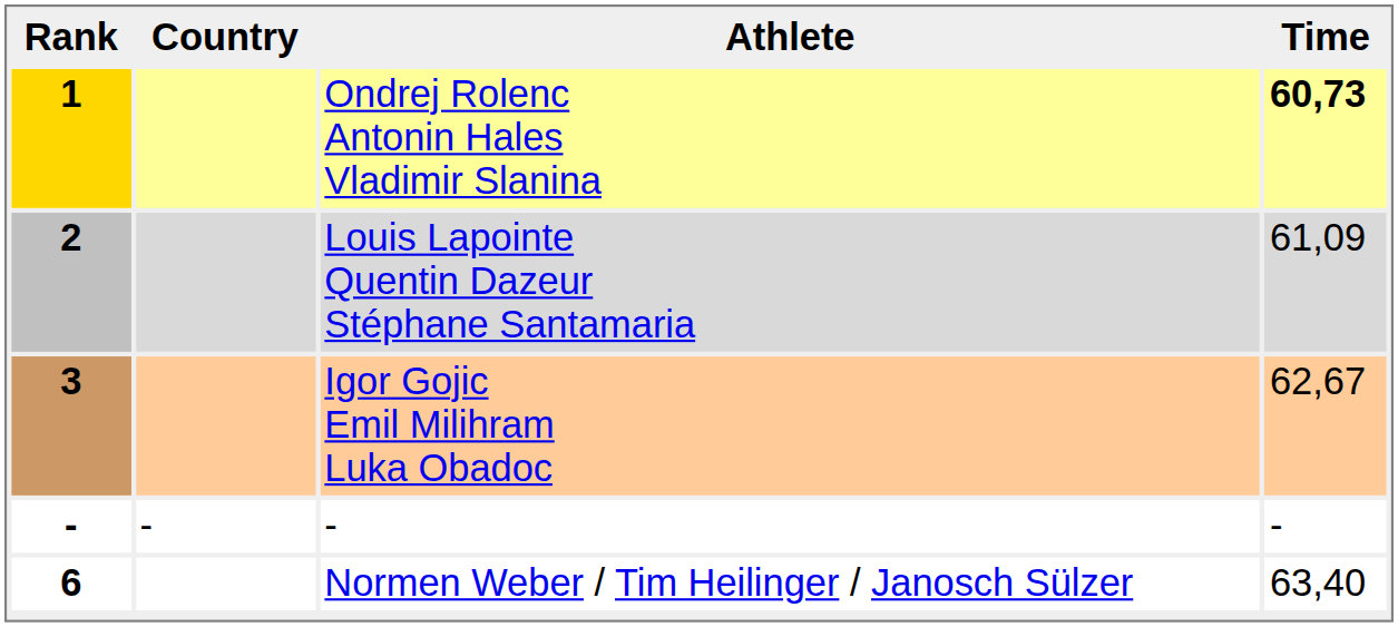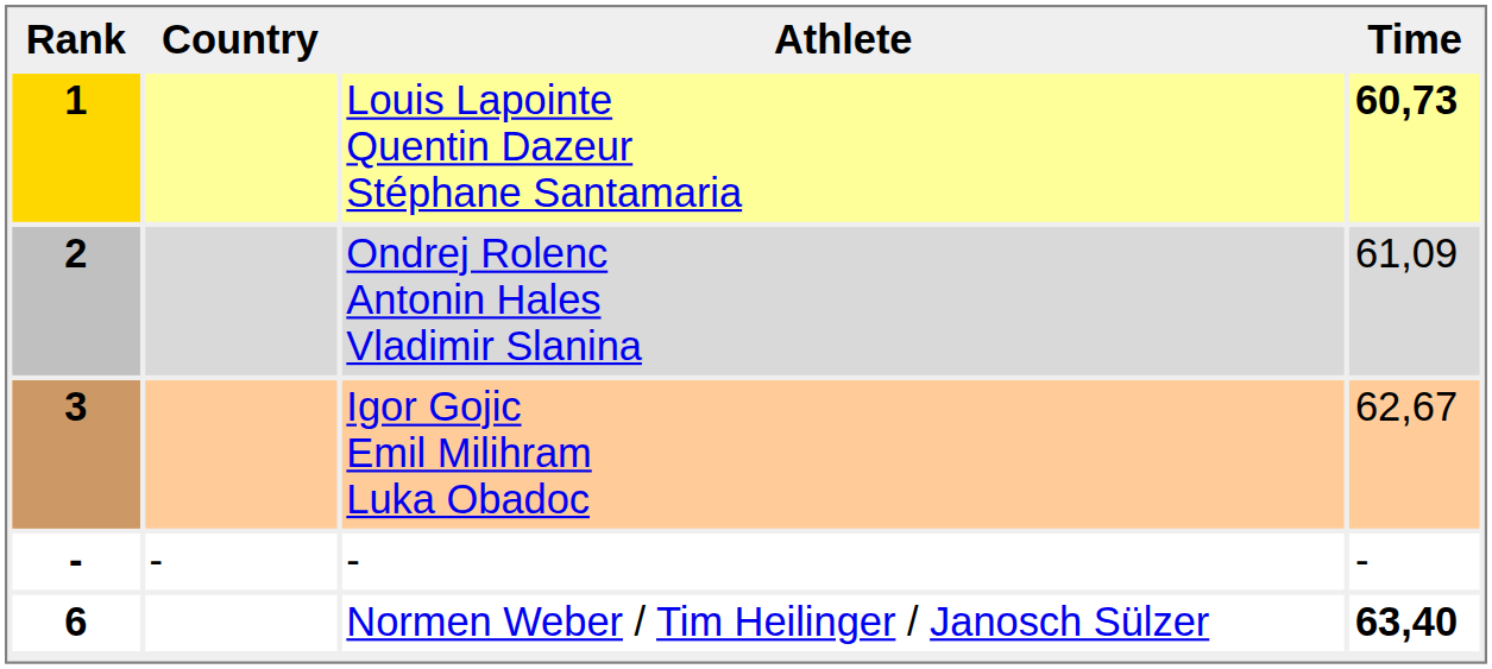1 | Athlete: Ondrej Rolenc Antonin Hales Vladimir Slanina -> Louis Lapointe Quentin Dazeur Stéphane Santamaria
2 | Athlete: Louis Lapointe Quentin Dazeur Stéphane Santamaria -> Ondrej Rolenc Antonin Hales Vladimir Slanina
6 | Time: normal -> bold
